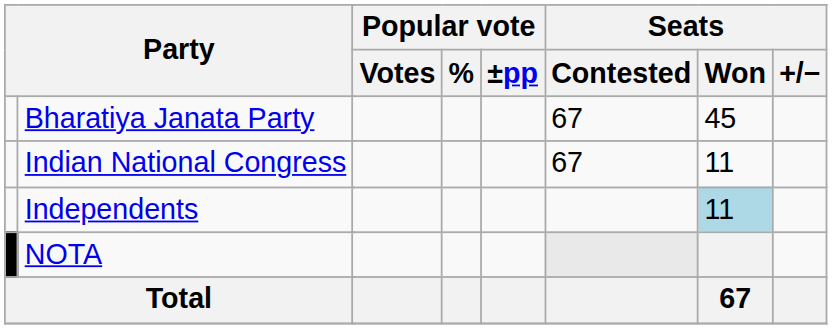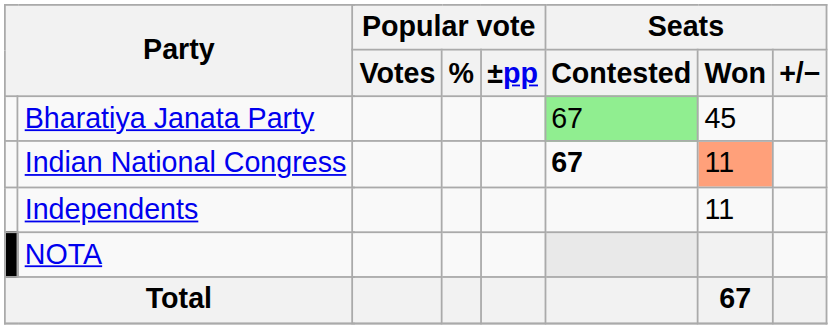Bharatiya Janata Party | Seats / Contested: no background -> lightgreen background
Indian National Congress | Seats / Contested: normal -> bold
Indian National Congress | Seats / Won: no background -> lightsalmon background
Independents | Seats / Won: lightblue background -> no background
